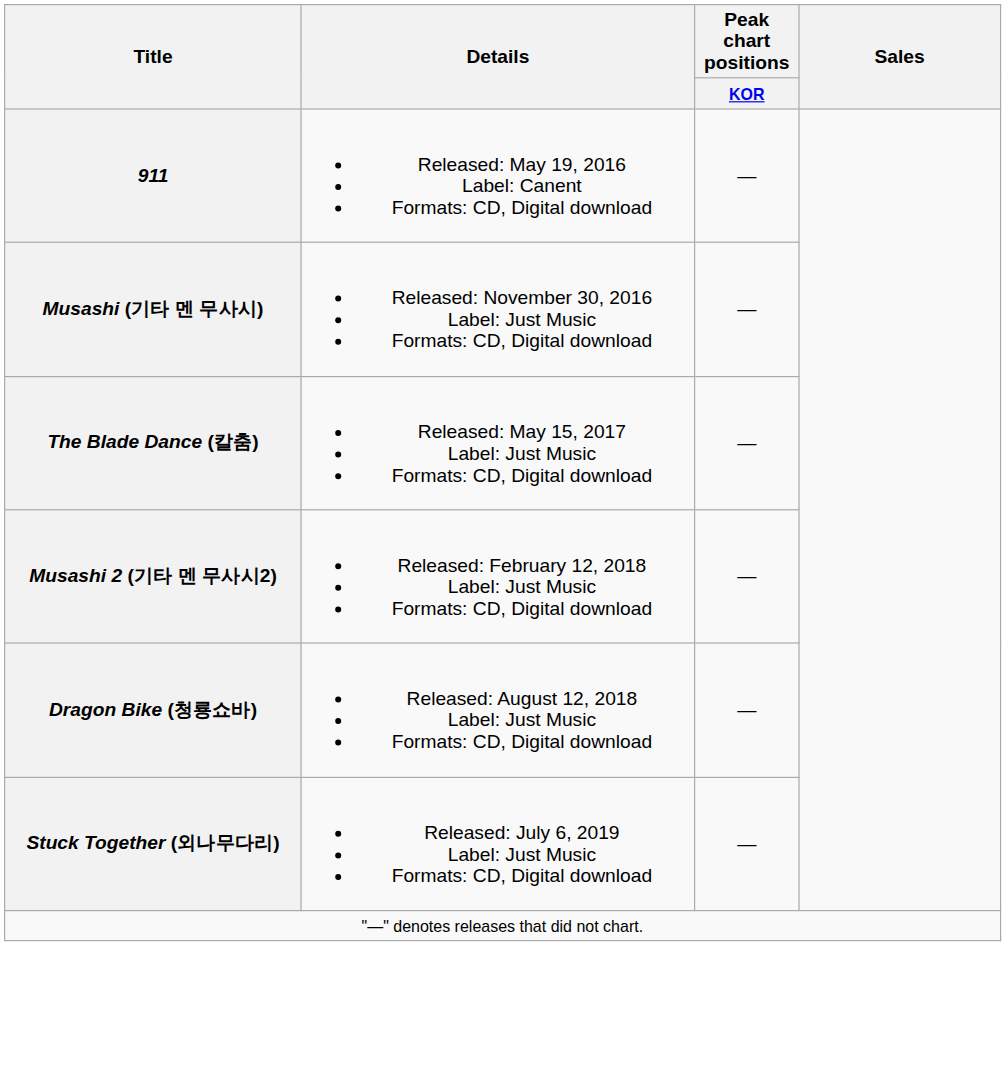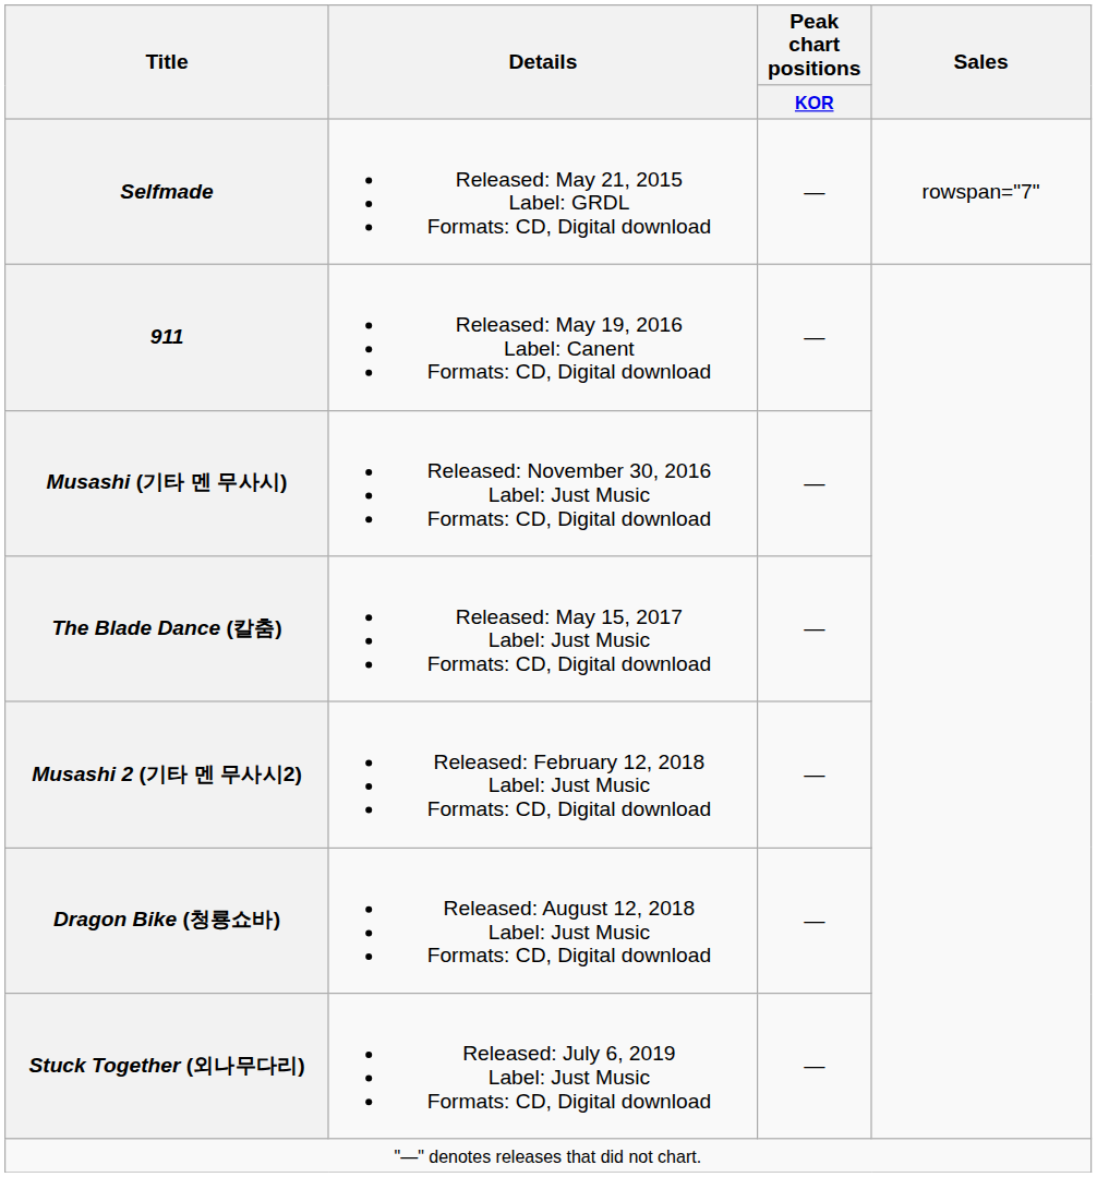+ row: Selfmade | Released: May 21, 2015 Label: GRDL Formats: CD, Digital download | — | rowspan="7"
